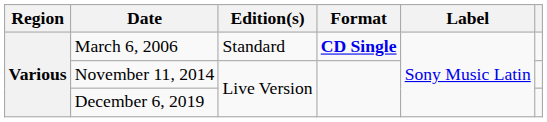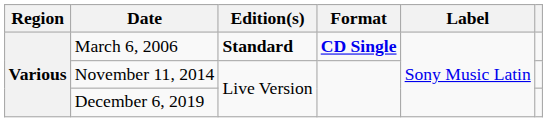March 6, 2006 | Edition(s): normal -> bold
